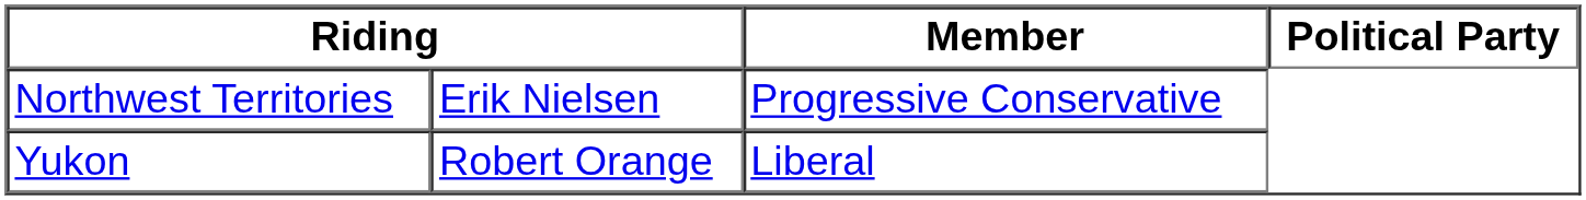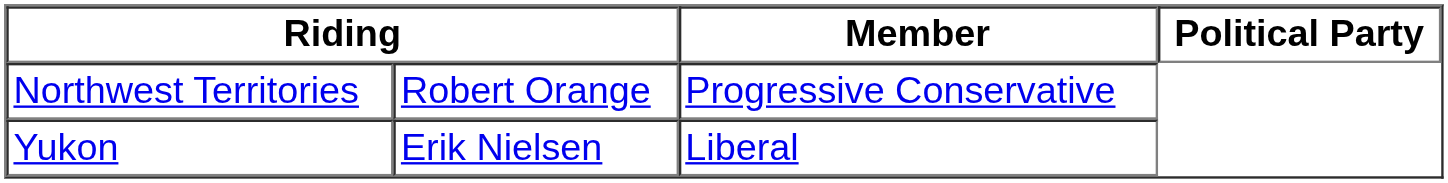Northwest Territories | column 2: Erik Nielsen -> Robert Orange
Yukon | column 2: Robert Orange -> Erik Nielsen
